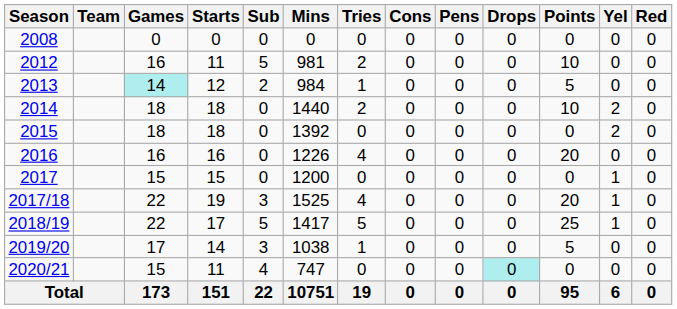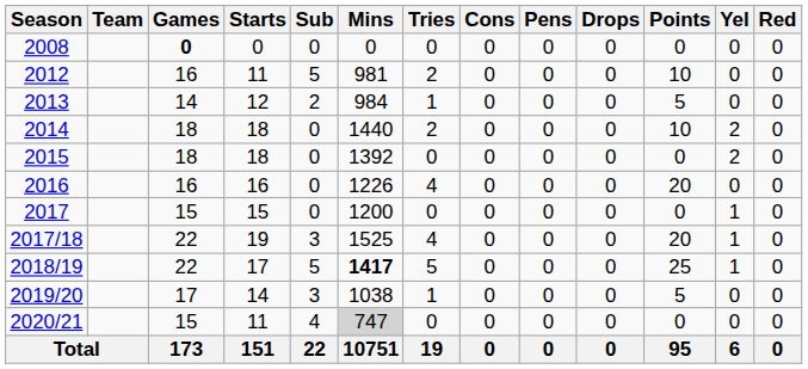2008 | Games: normal -> bold
2013 | Games: paleturquoise background -> no background
2018/19 | Mins: normal -> bold
2020/21 | Mins: no background -> lightgrey background
2020/21 | Drops: paleturquoise background -> no background
